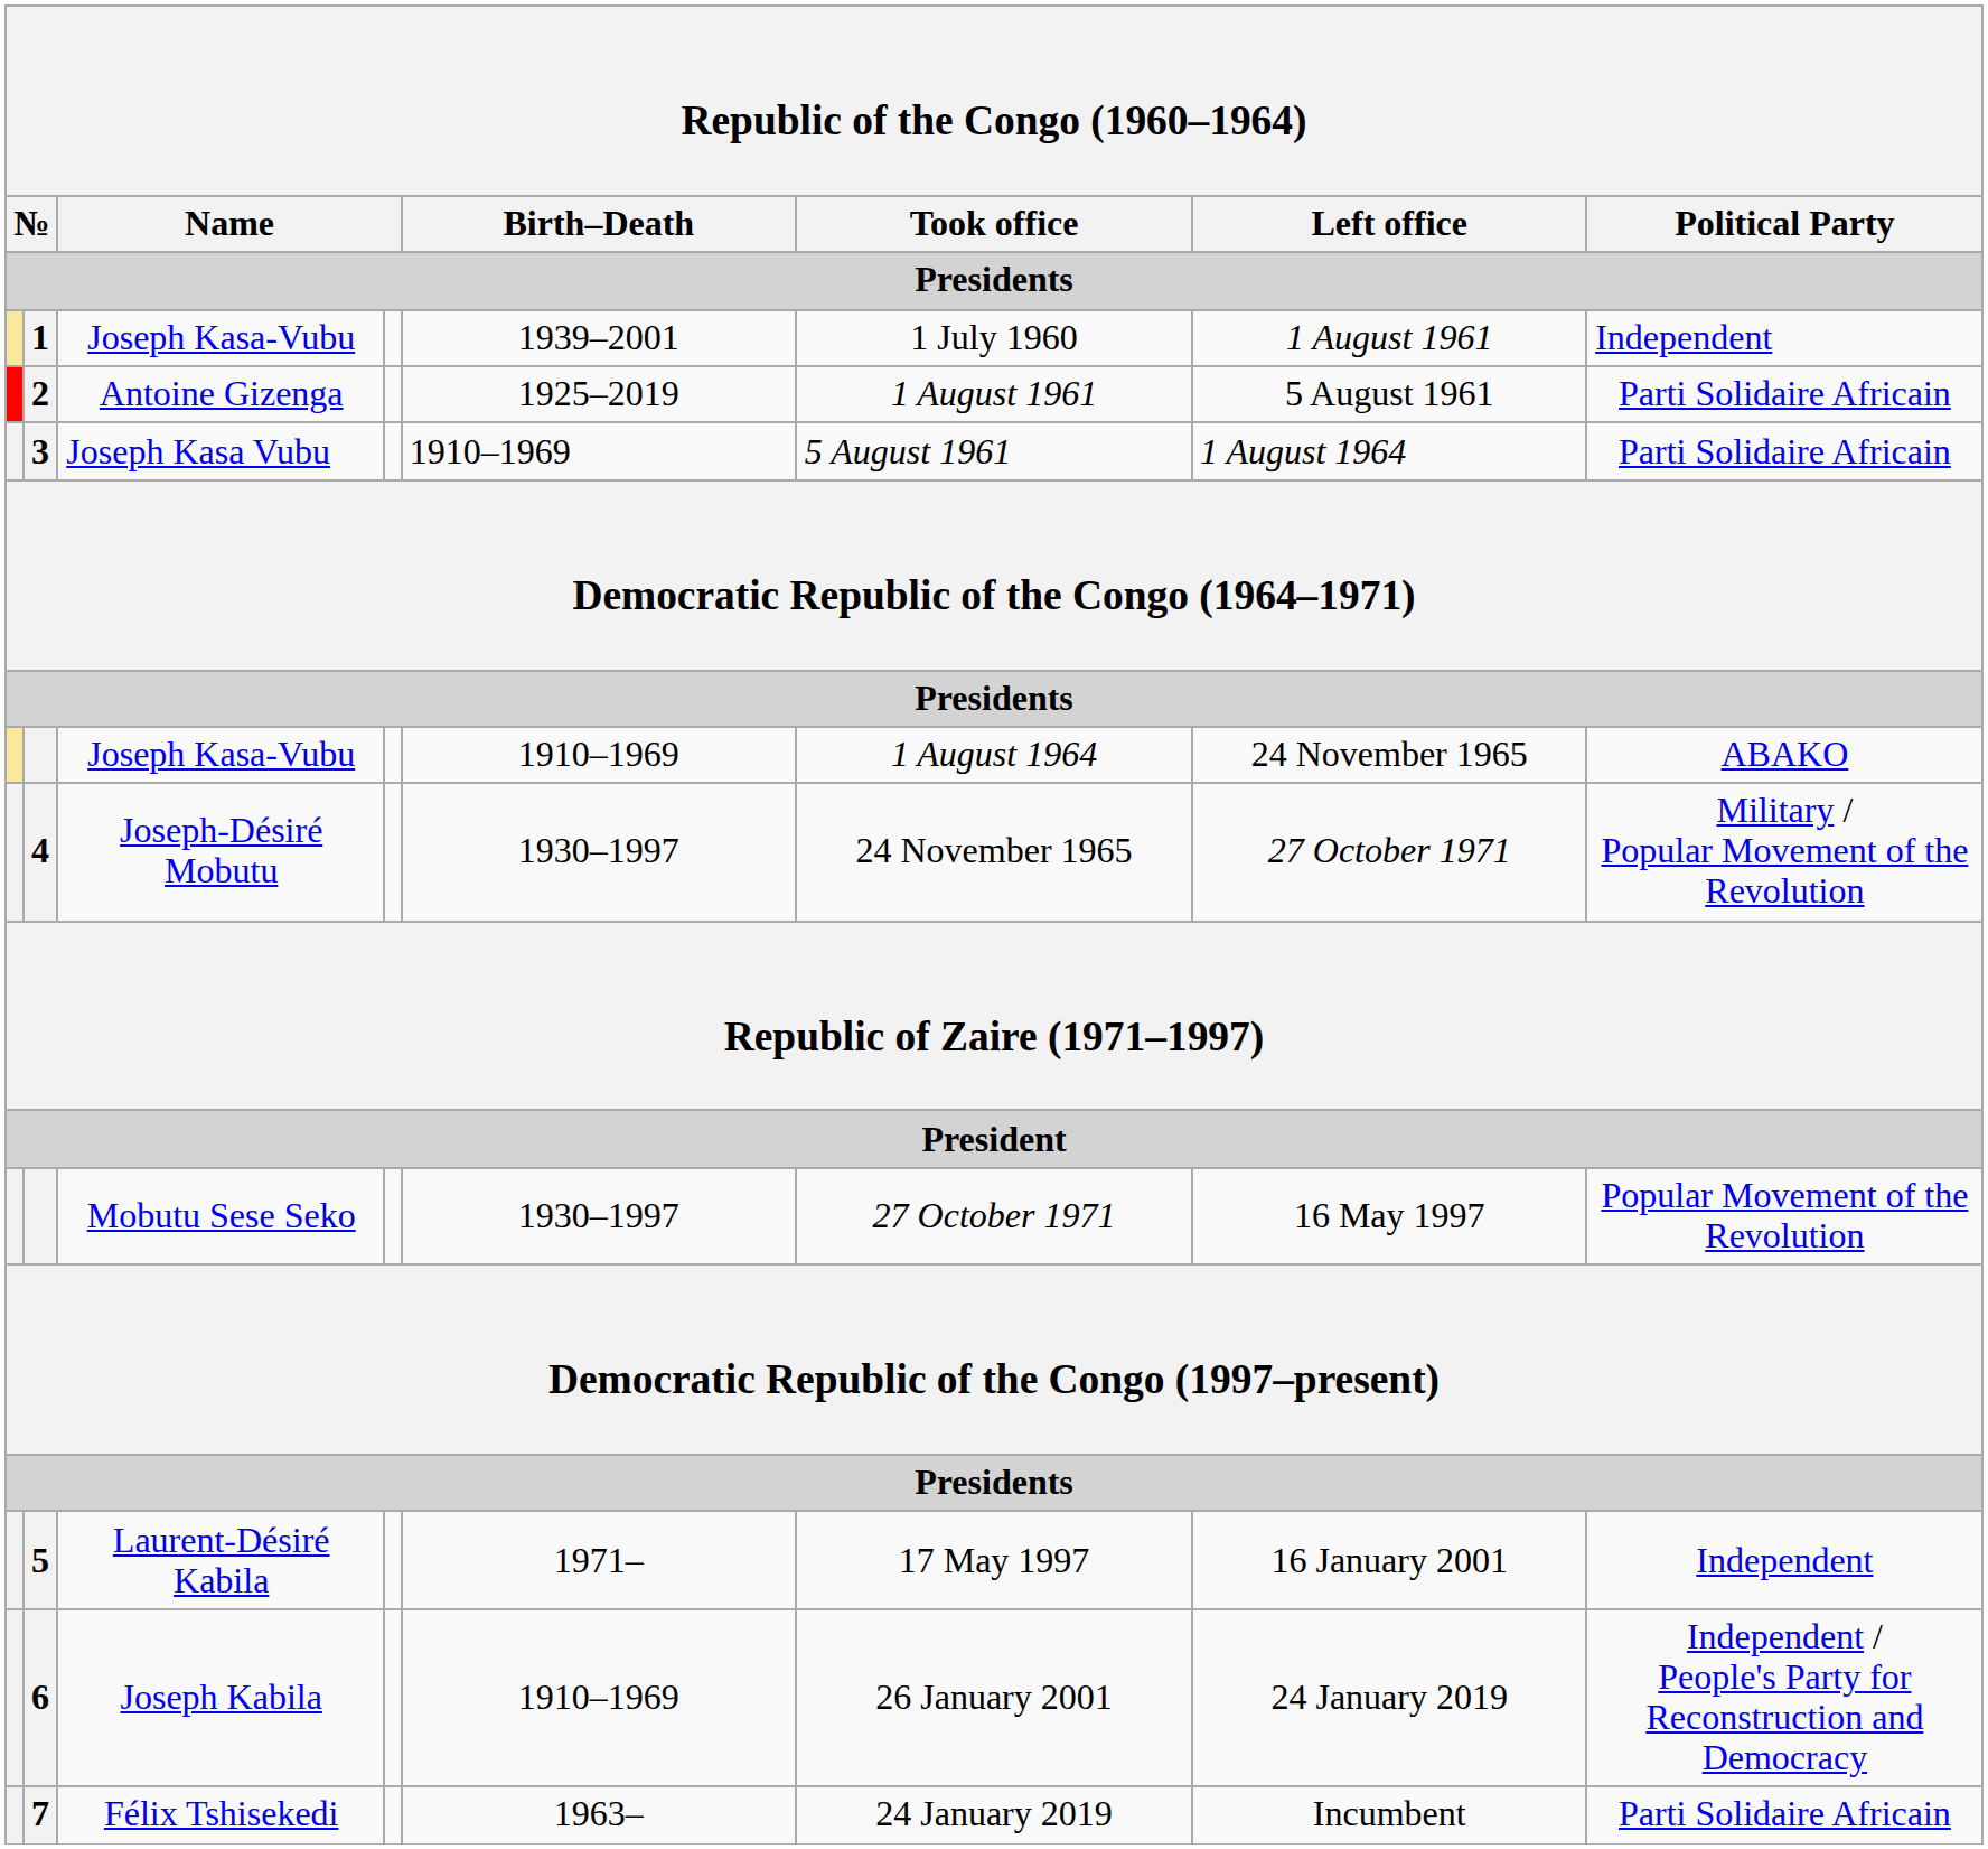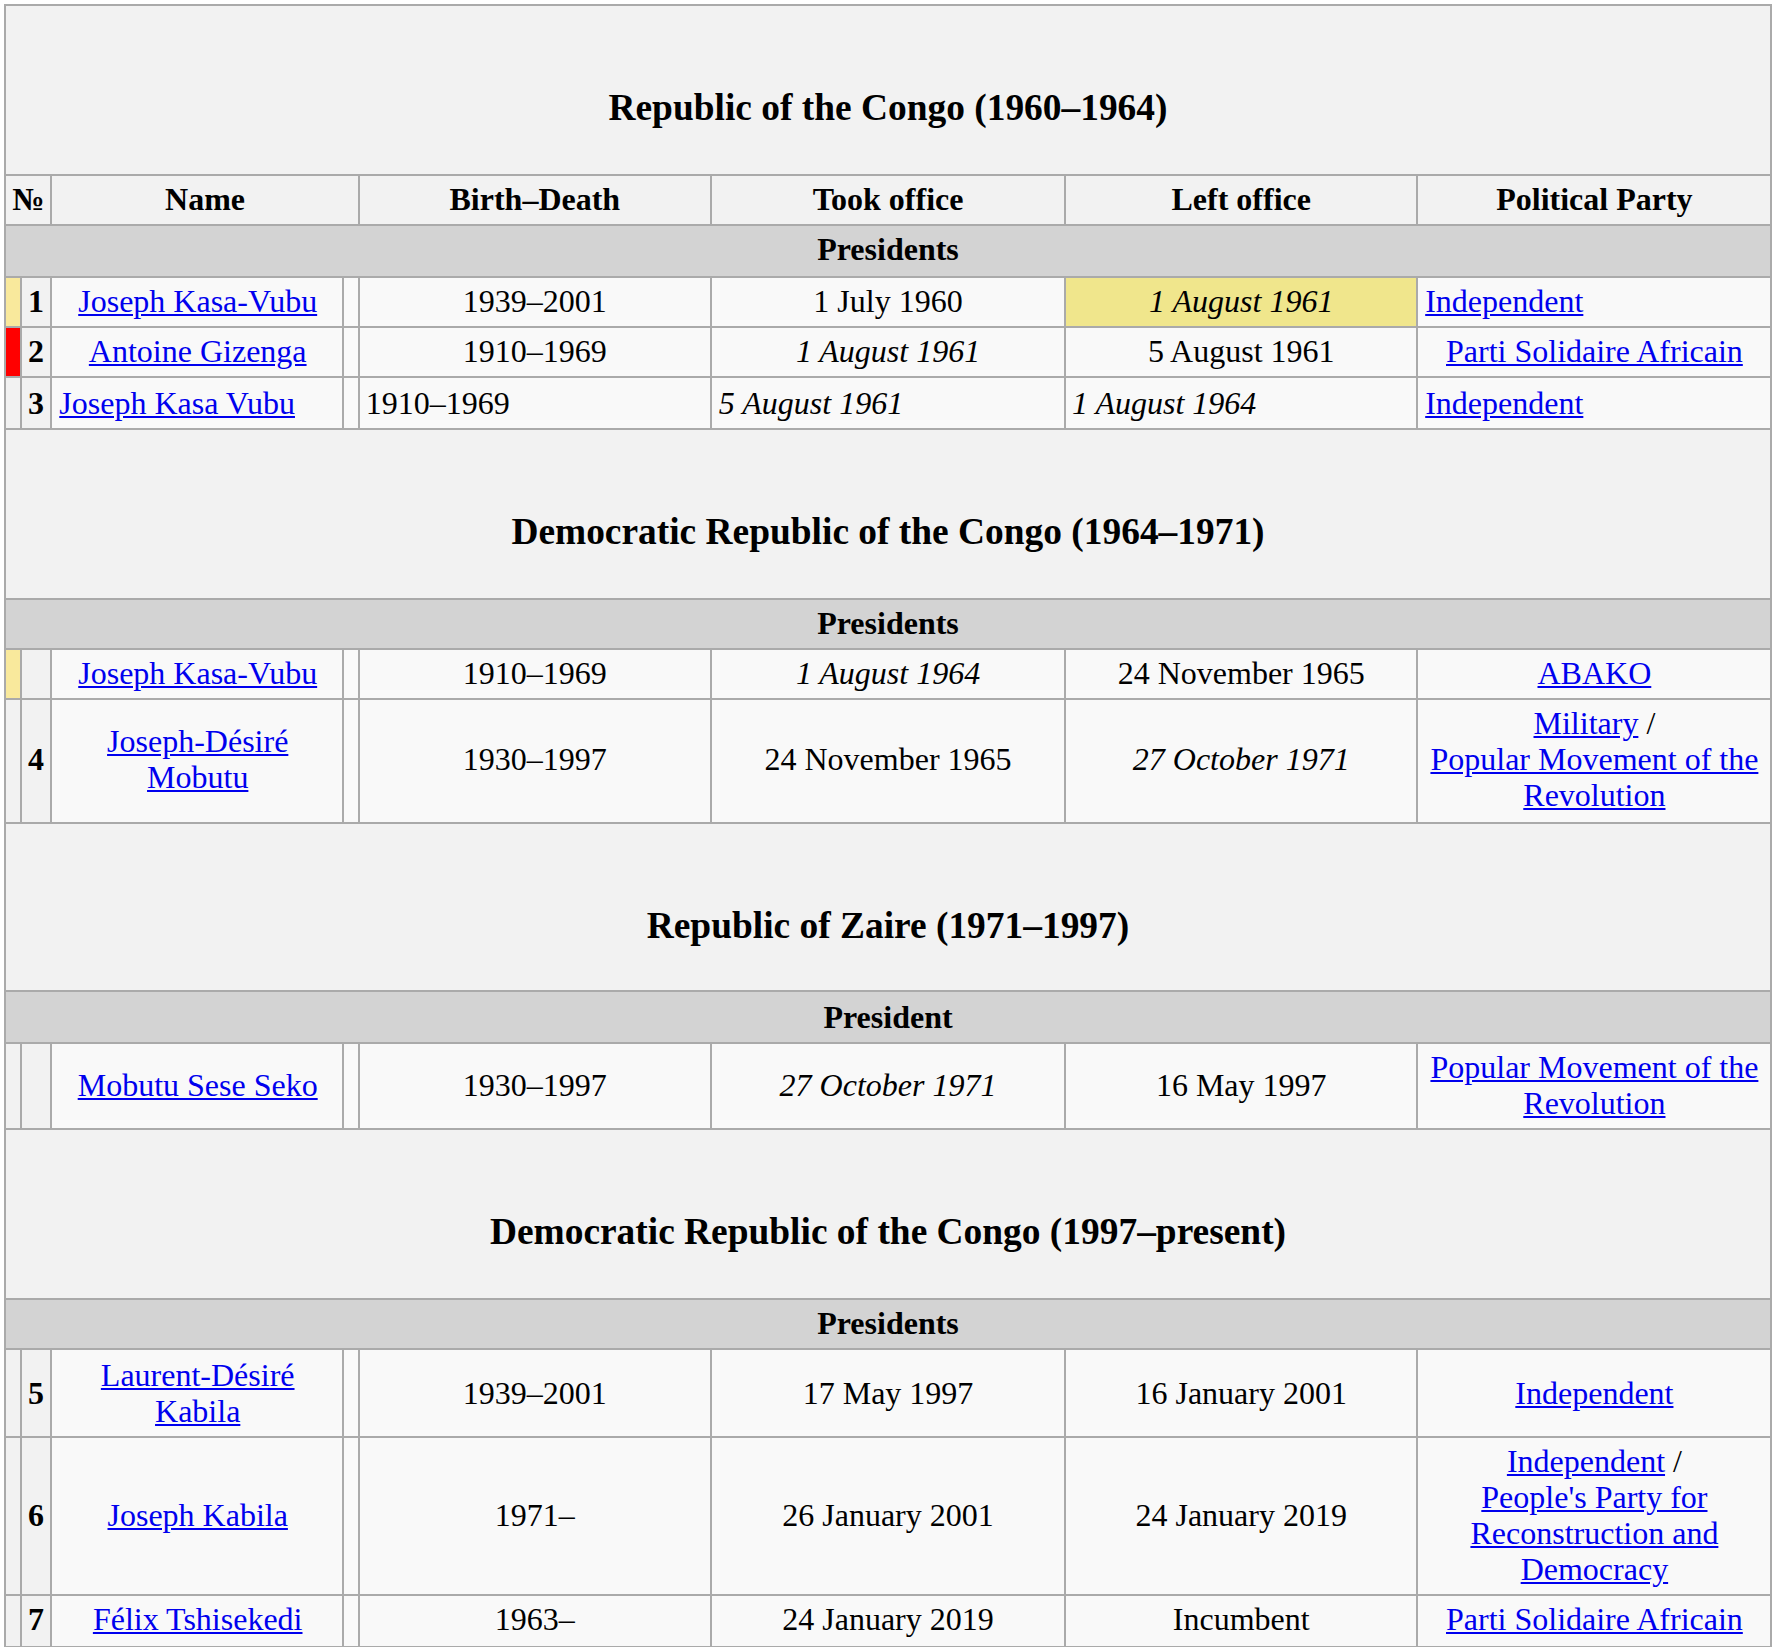1 | Left office: no background -> khaki background
2 | Birth–Death: 1925–2019 -> 1910–1969
3 | Political Party: Parti Solidaire Africain -> Independent
5 | Birth–Death: 1971– -> 1939–2001
6 | Birth–Death: 1910–1969 -> 1971–
